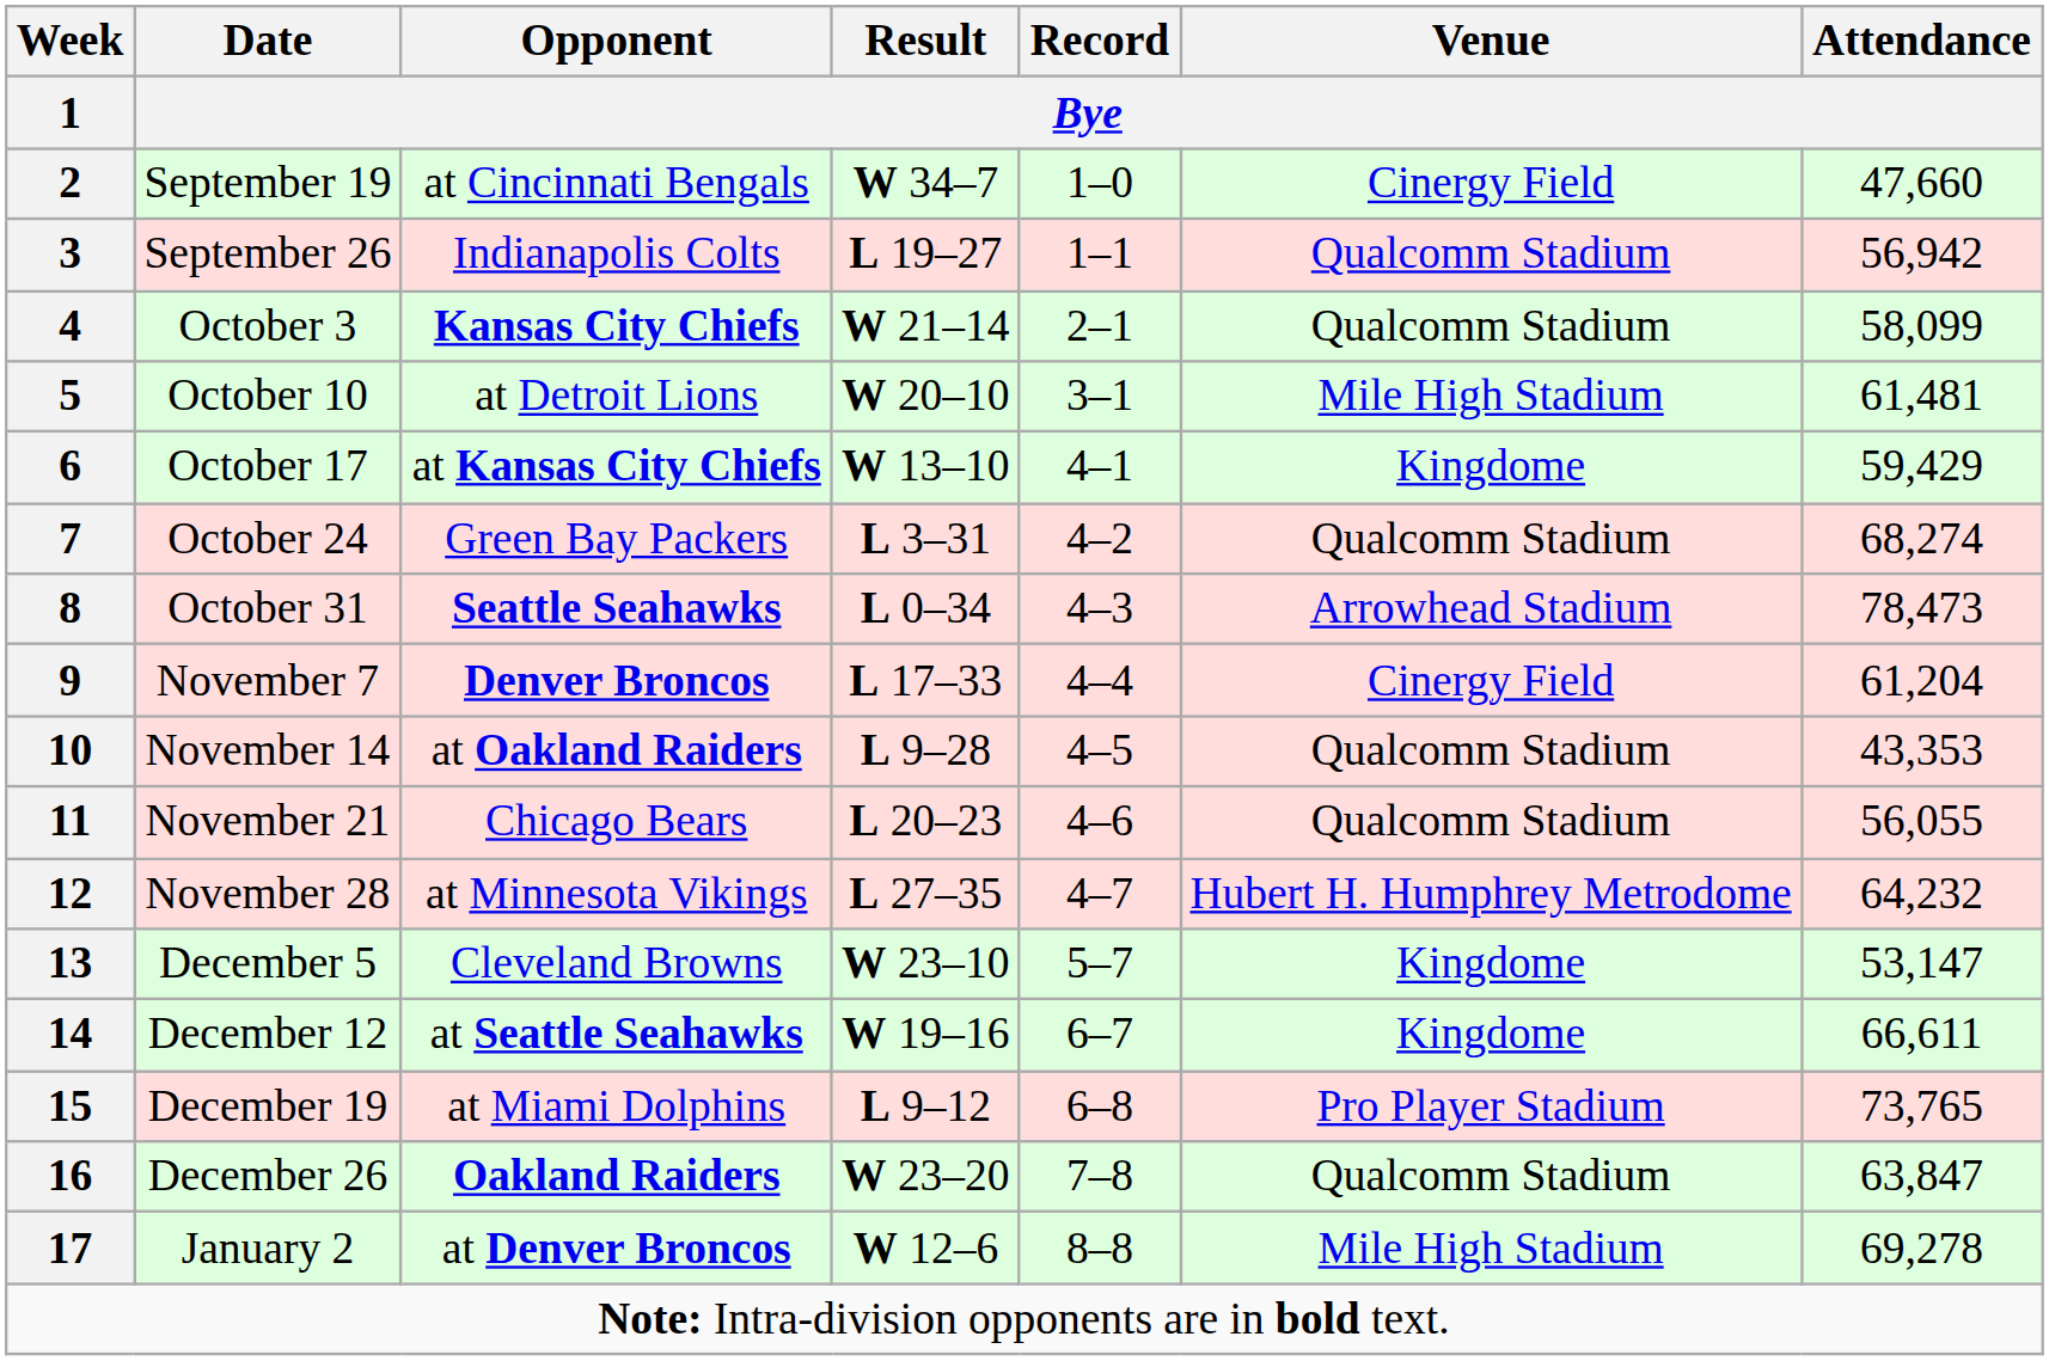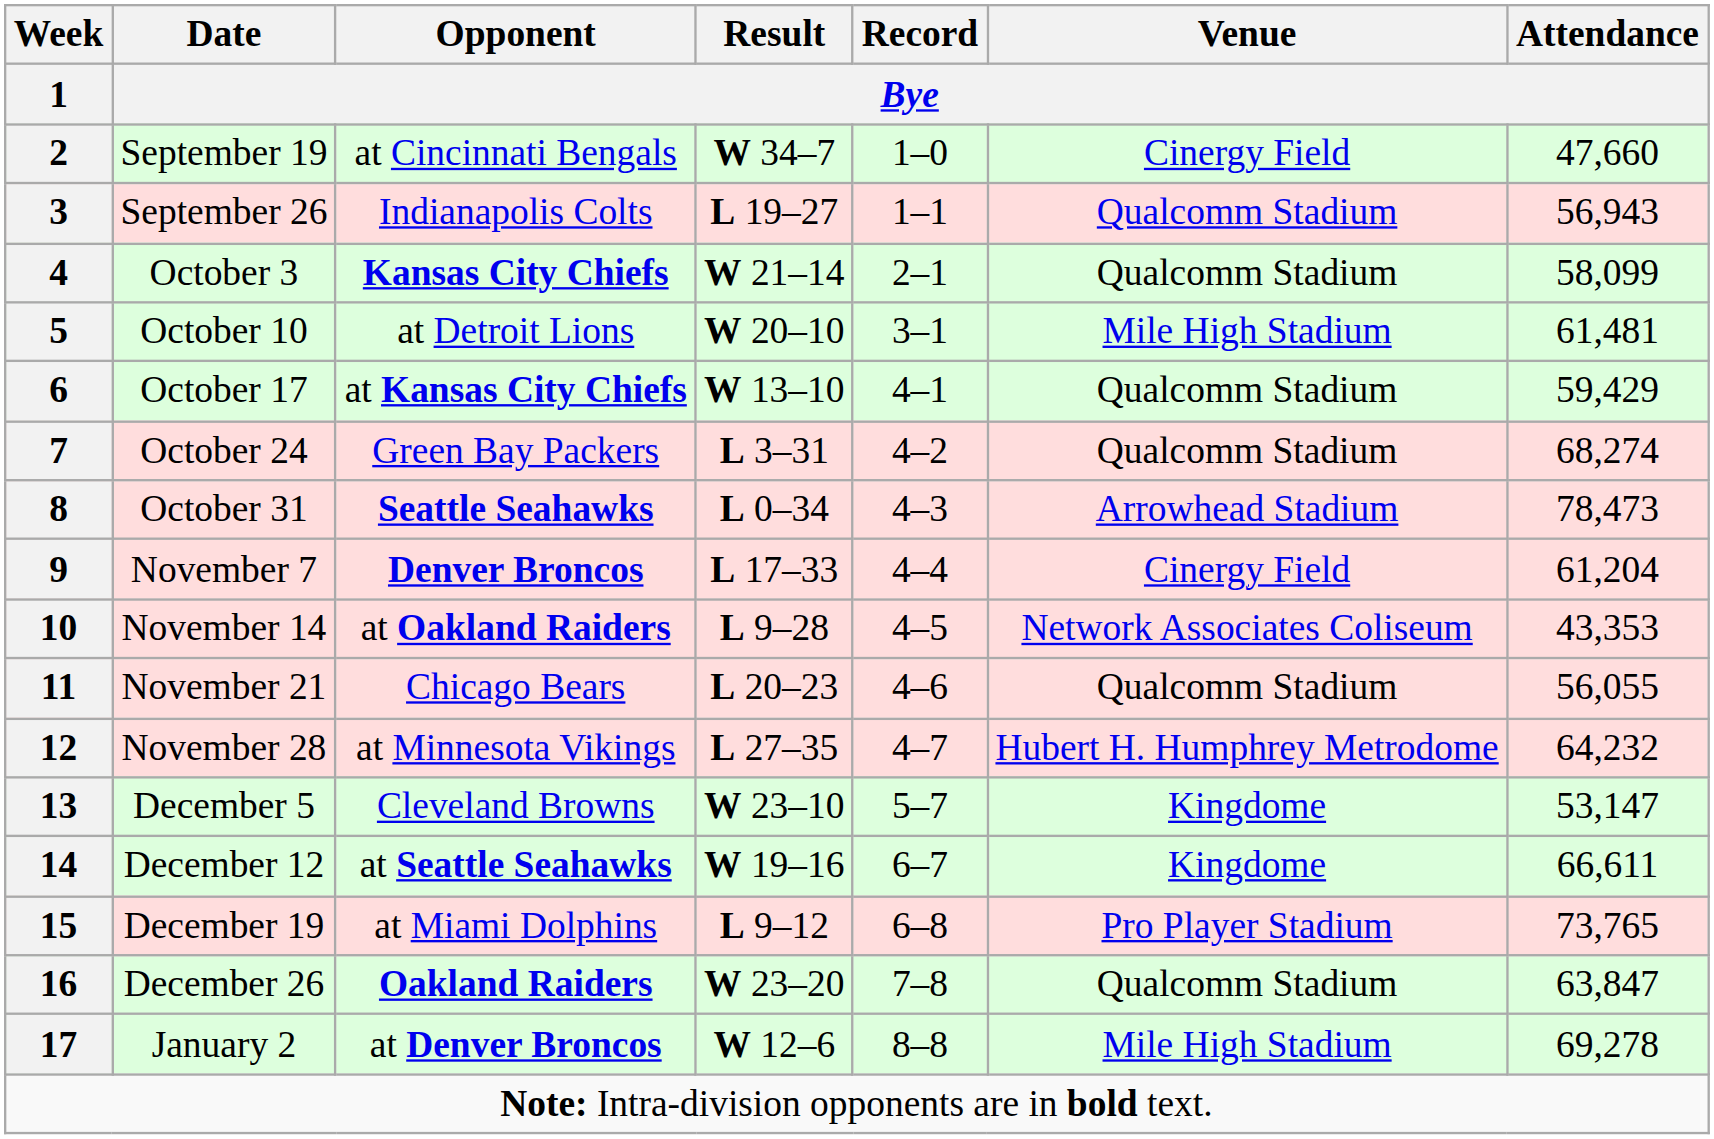3 | Attendance / Bye: 56,942 -> 56,943
6 | Venue / Bye: Kingdome -> Qualcomm Stadium
10 | Venue / Bye: Qualcomm Stadium -> Network Associates Coliseum
